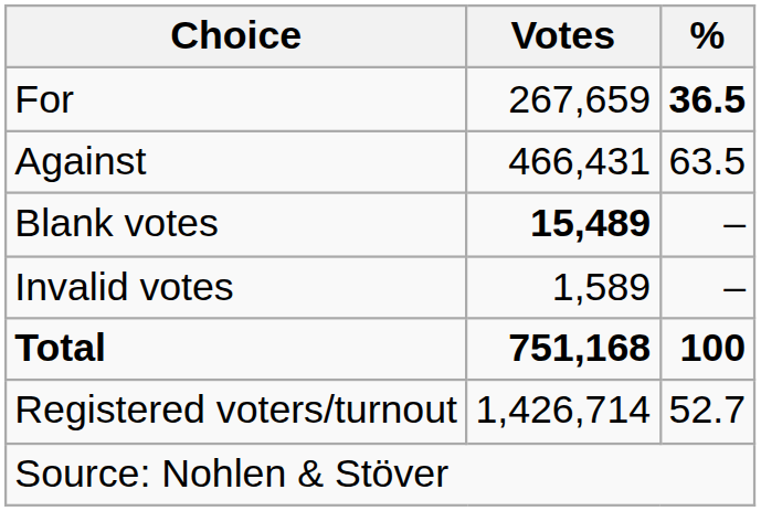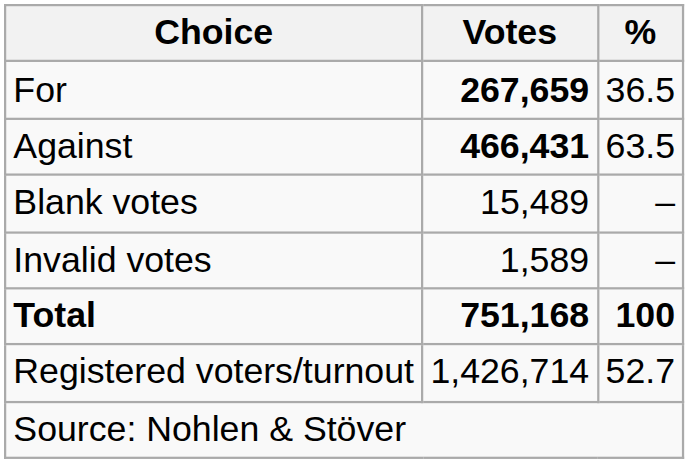For | Votes: normal -> bold
For | %: bold -> normal
Against | Votes: normal -> bold
Blank votes | Votes: bold -> normal
